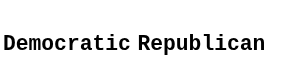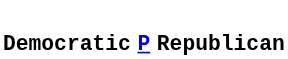+ column: 1 | P
